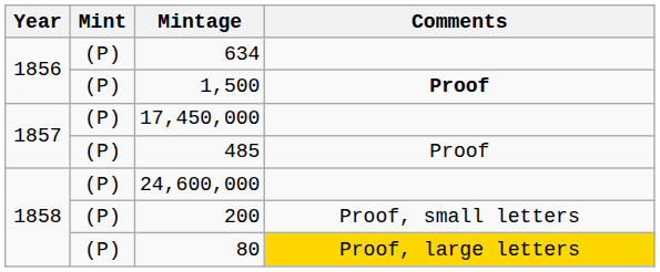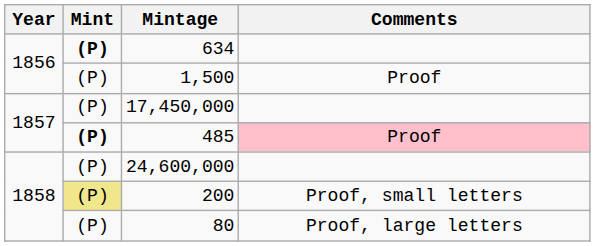634 | Mint: normal -> bold
1,500 | Comments: bold -> normal
485 | Mint: normal -> bold
485 | Comments: no background -> pink background
200 | Mint: no background -> khaki background
80 | Comments: gold background -> no background
